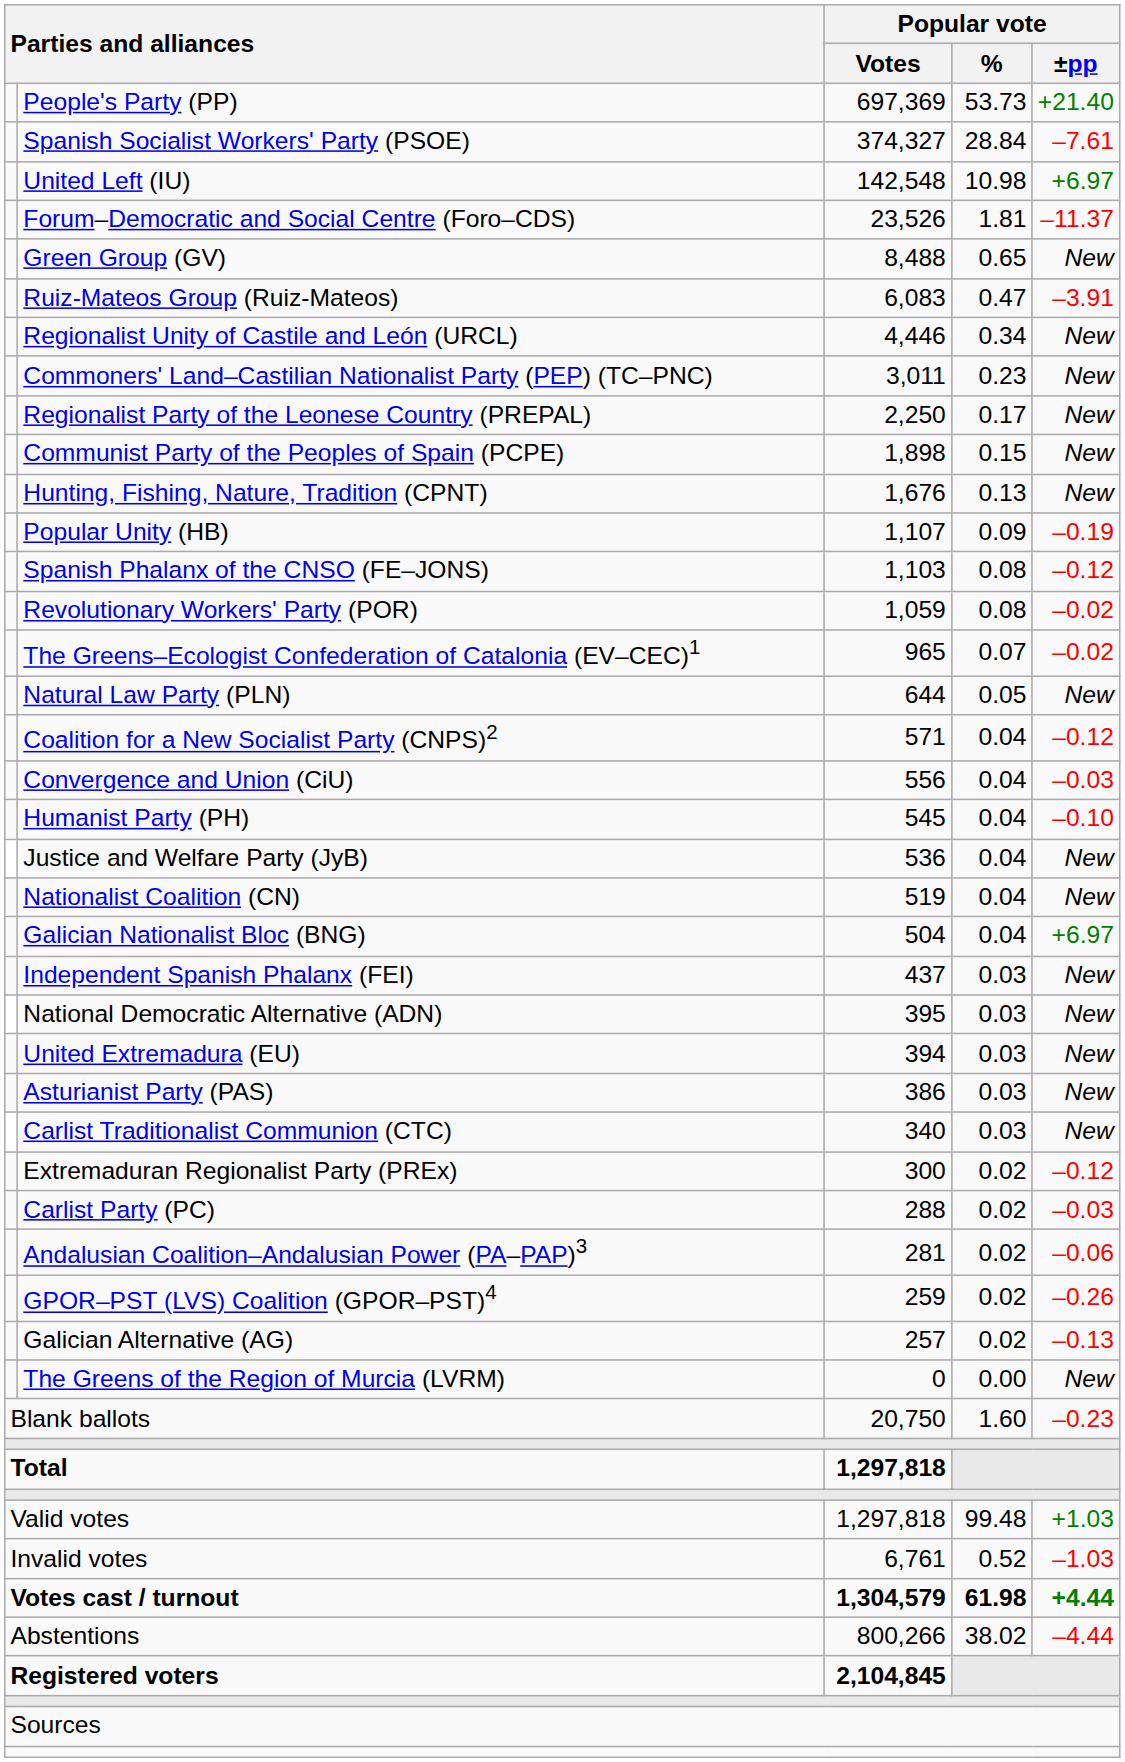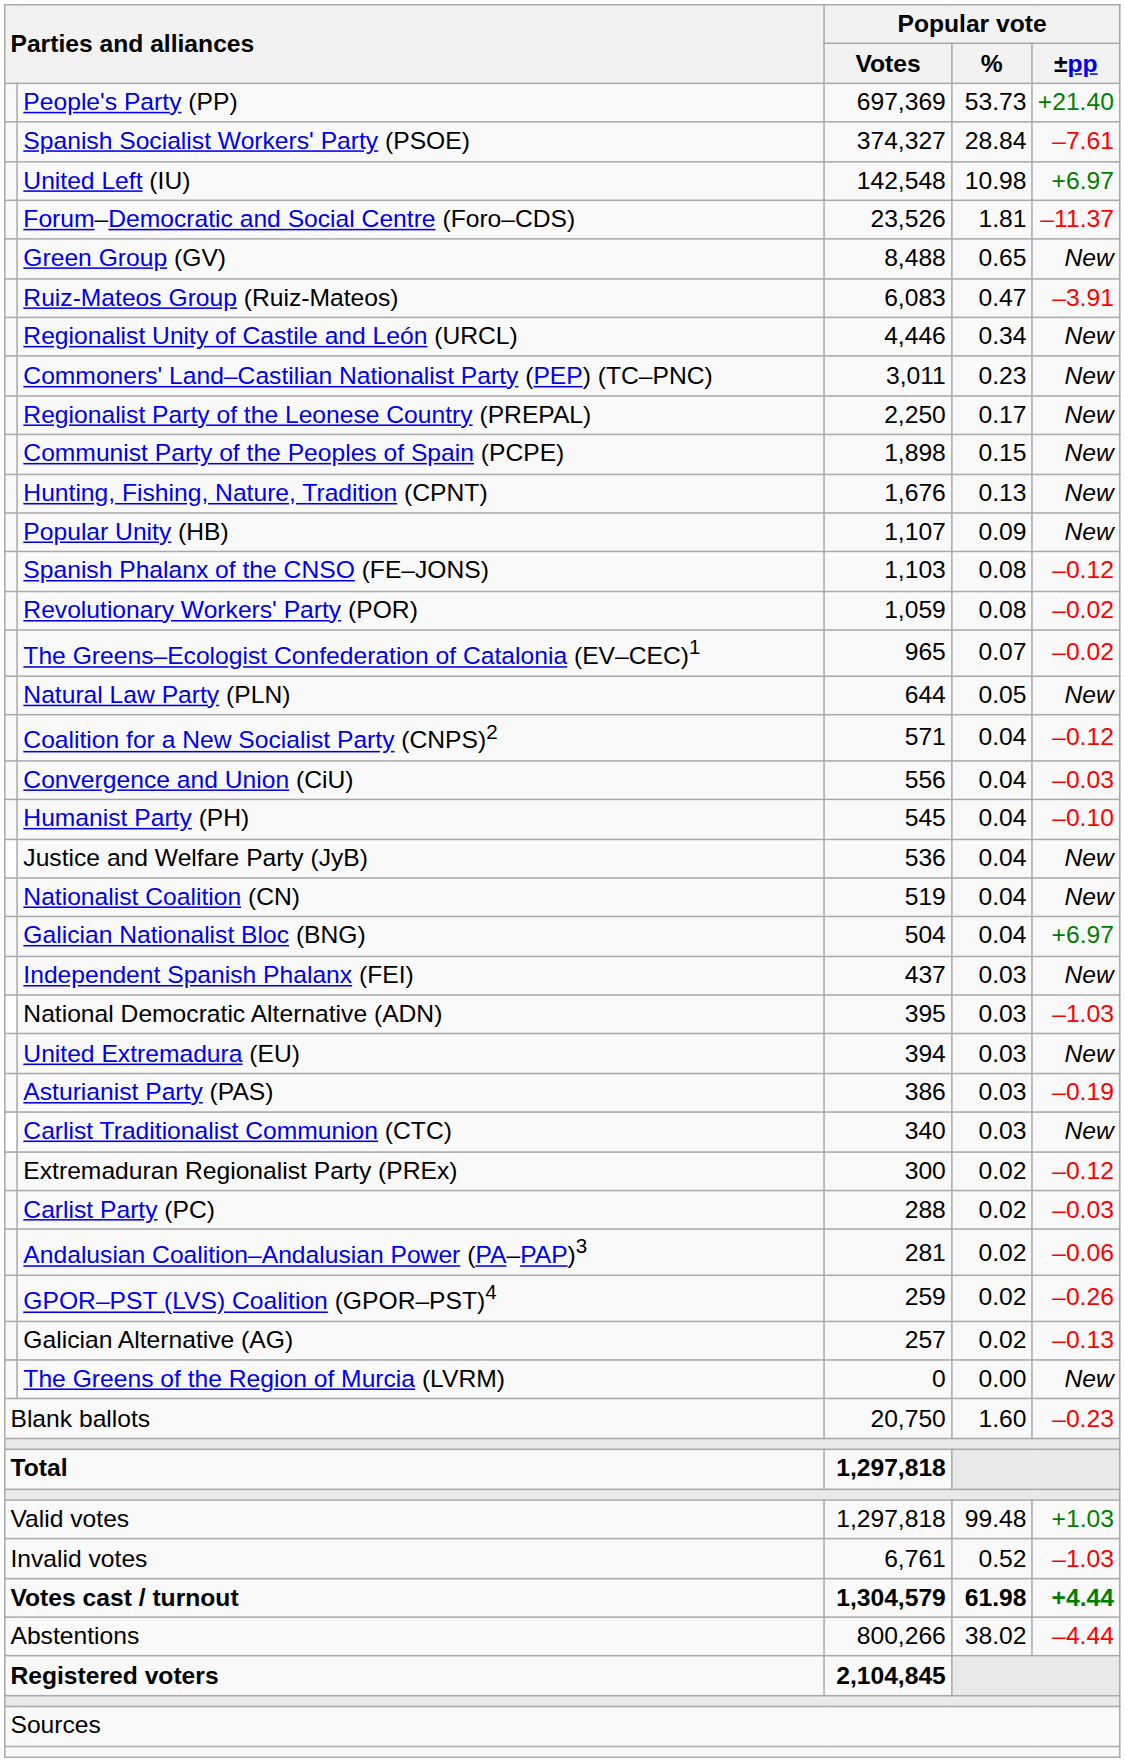Popular Unity (HB) | Popular vote / ±pp: –0.19 -> New
National Democratic Alternative (ADN) | Popular vote / ±pp: New -> –1.03
Asturianist Party (PAS) | Popular vote / ±pp: New -> –0.19
